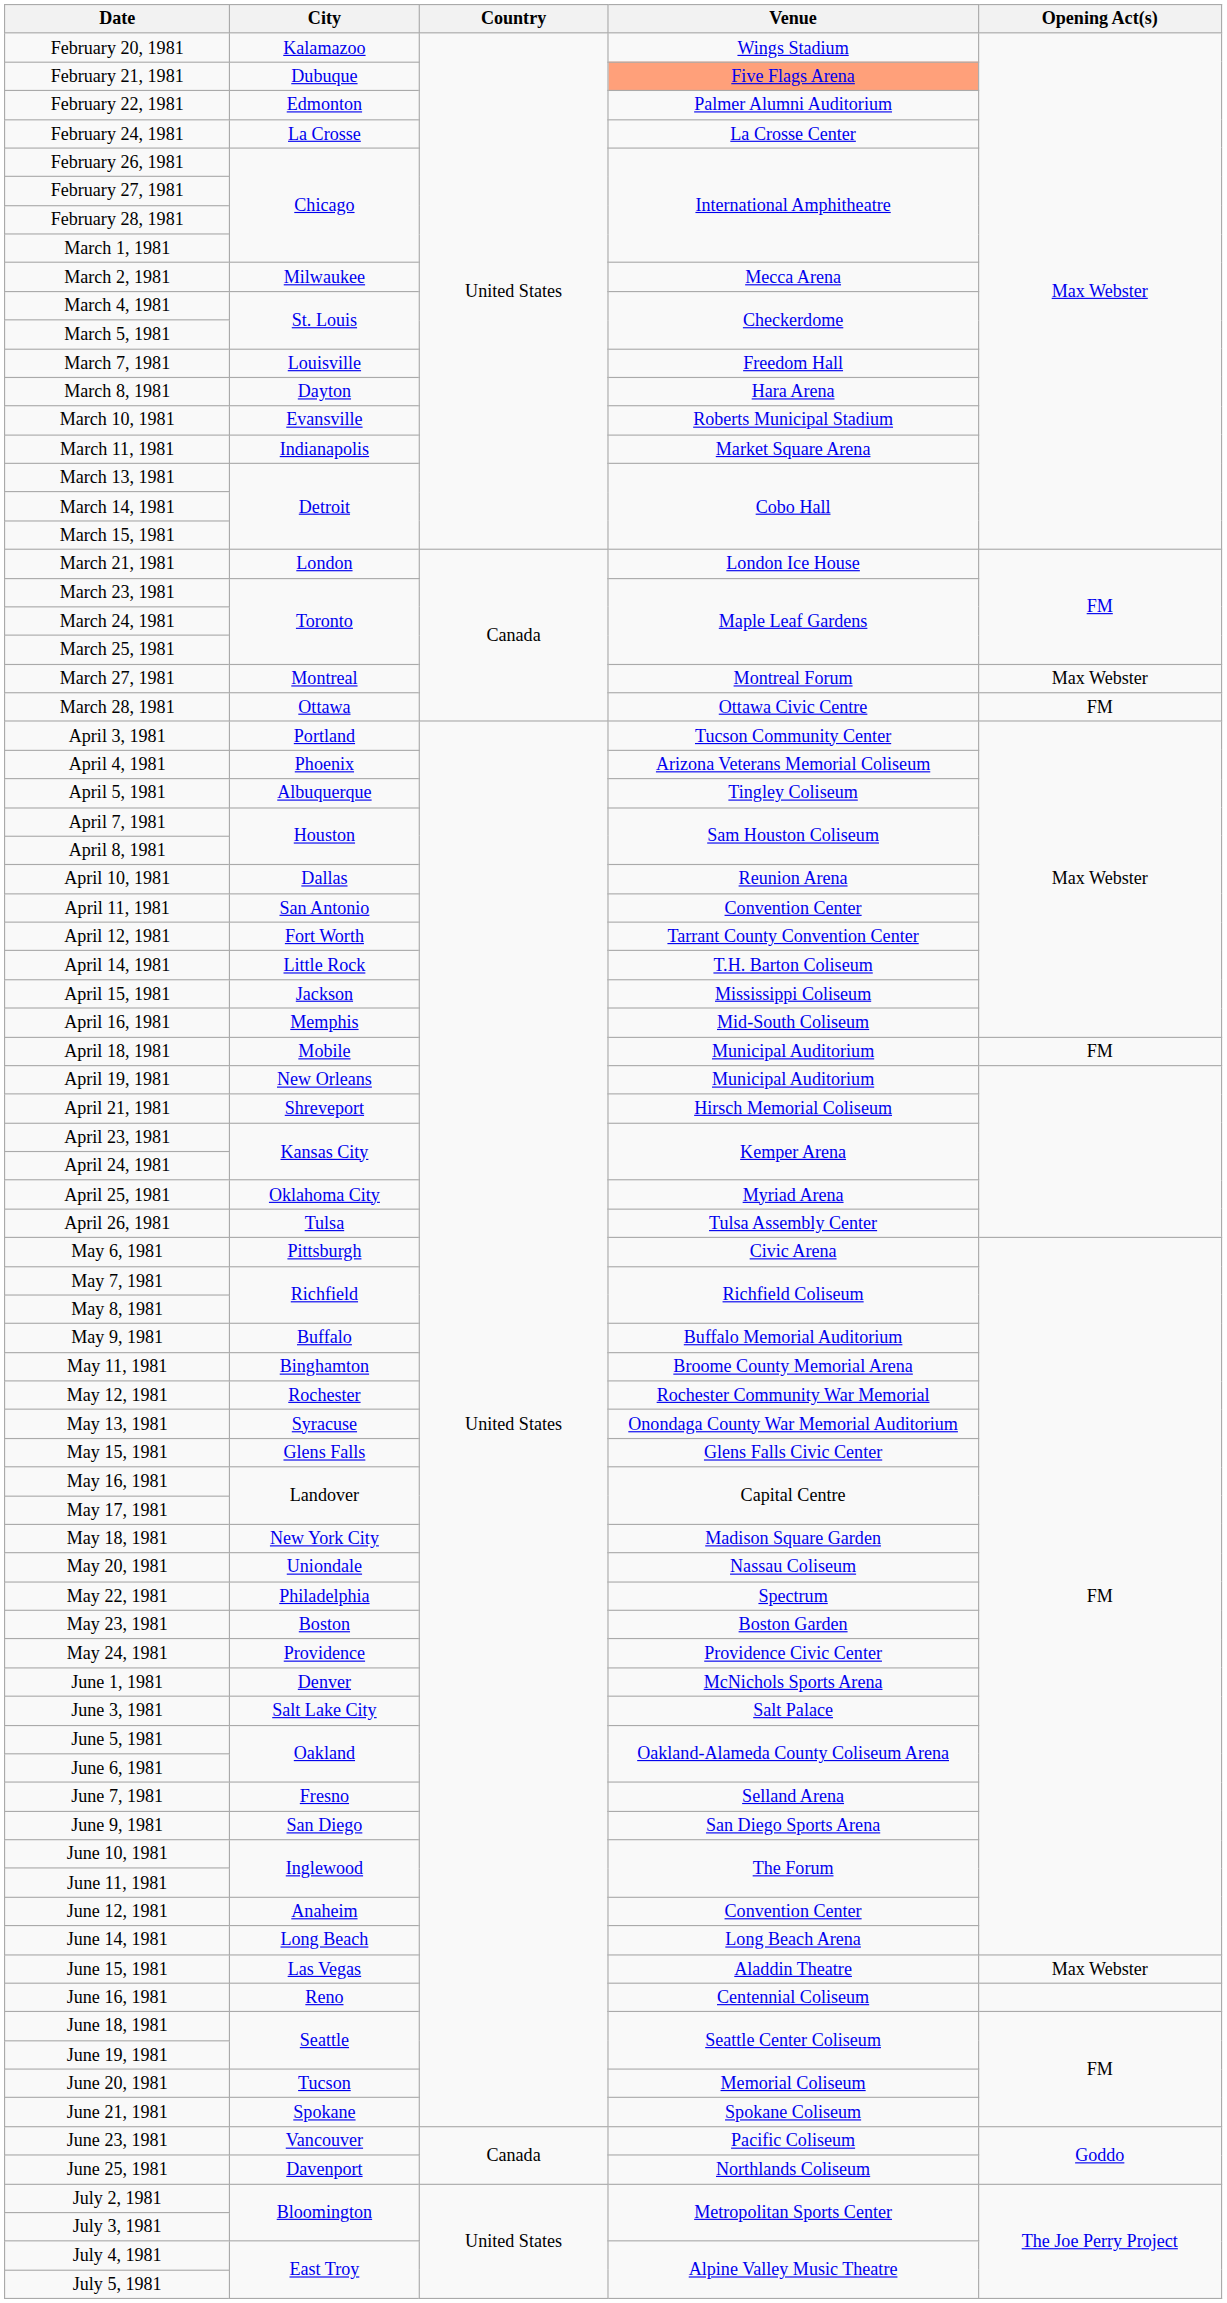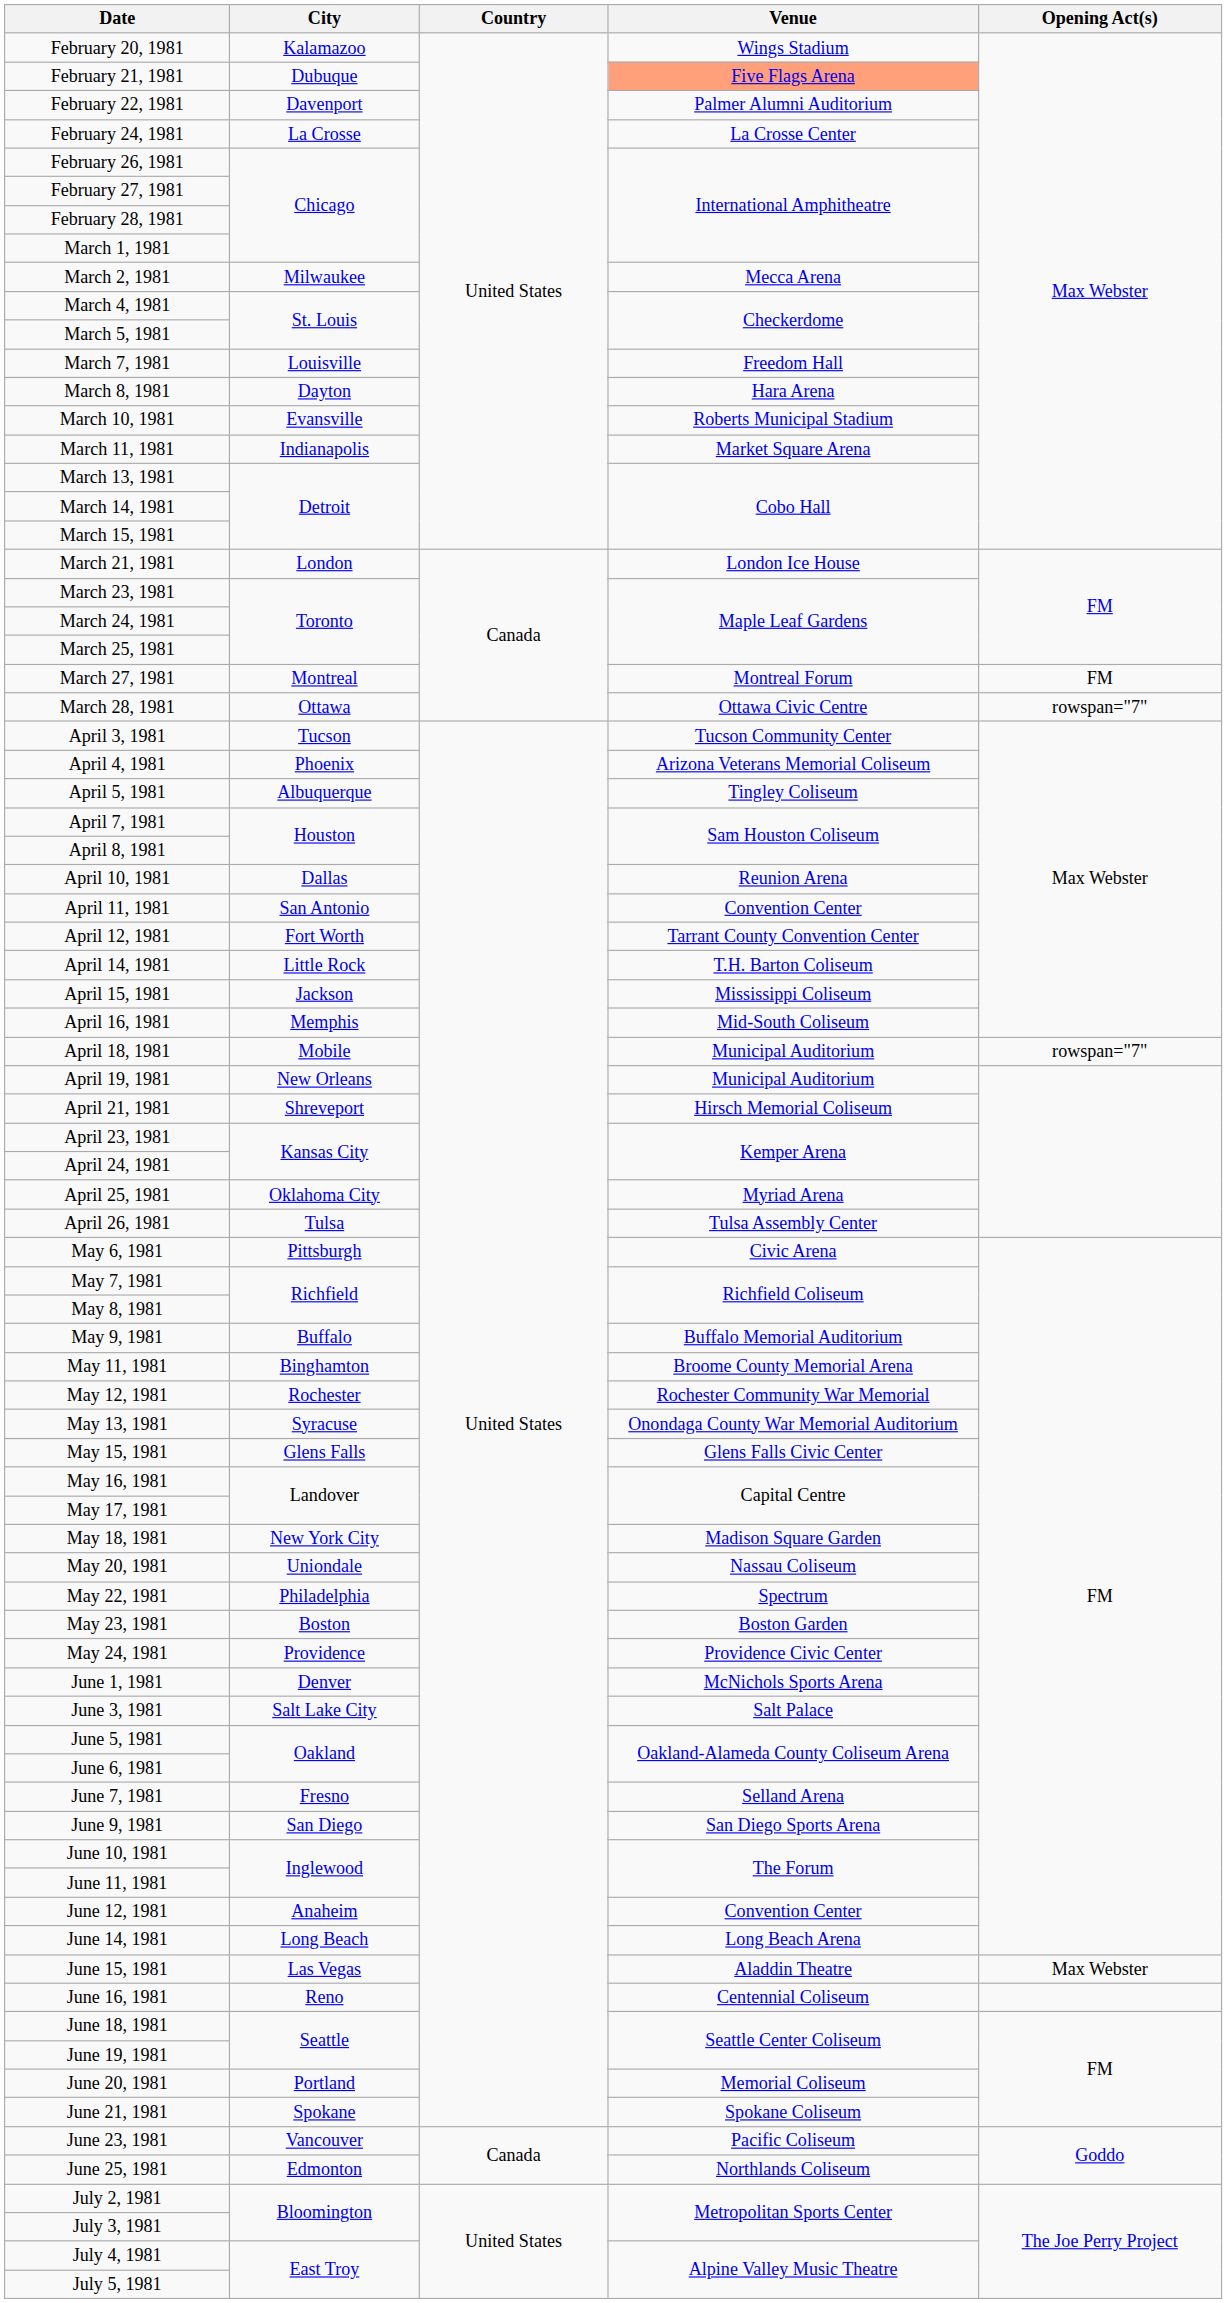February 22, 1981 | City: Edmonton -> Davenport
March 27, 1981 | Opening Act(s): Max Webster -> FM
March 28, 1981 | Opening Act(s): FM -> rowspan="7"
April 3, 1981 | City: Portland -> Tucson
April 18, 1981 | Opening Act(s): FM -> rowspan="7"
June 20, 1981 | City: Tucson -> Portland
June 25, 1981 | City: Davenport -> Edmonton
